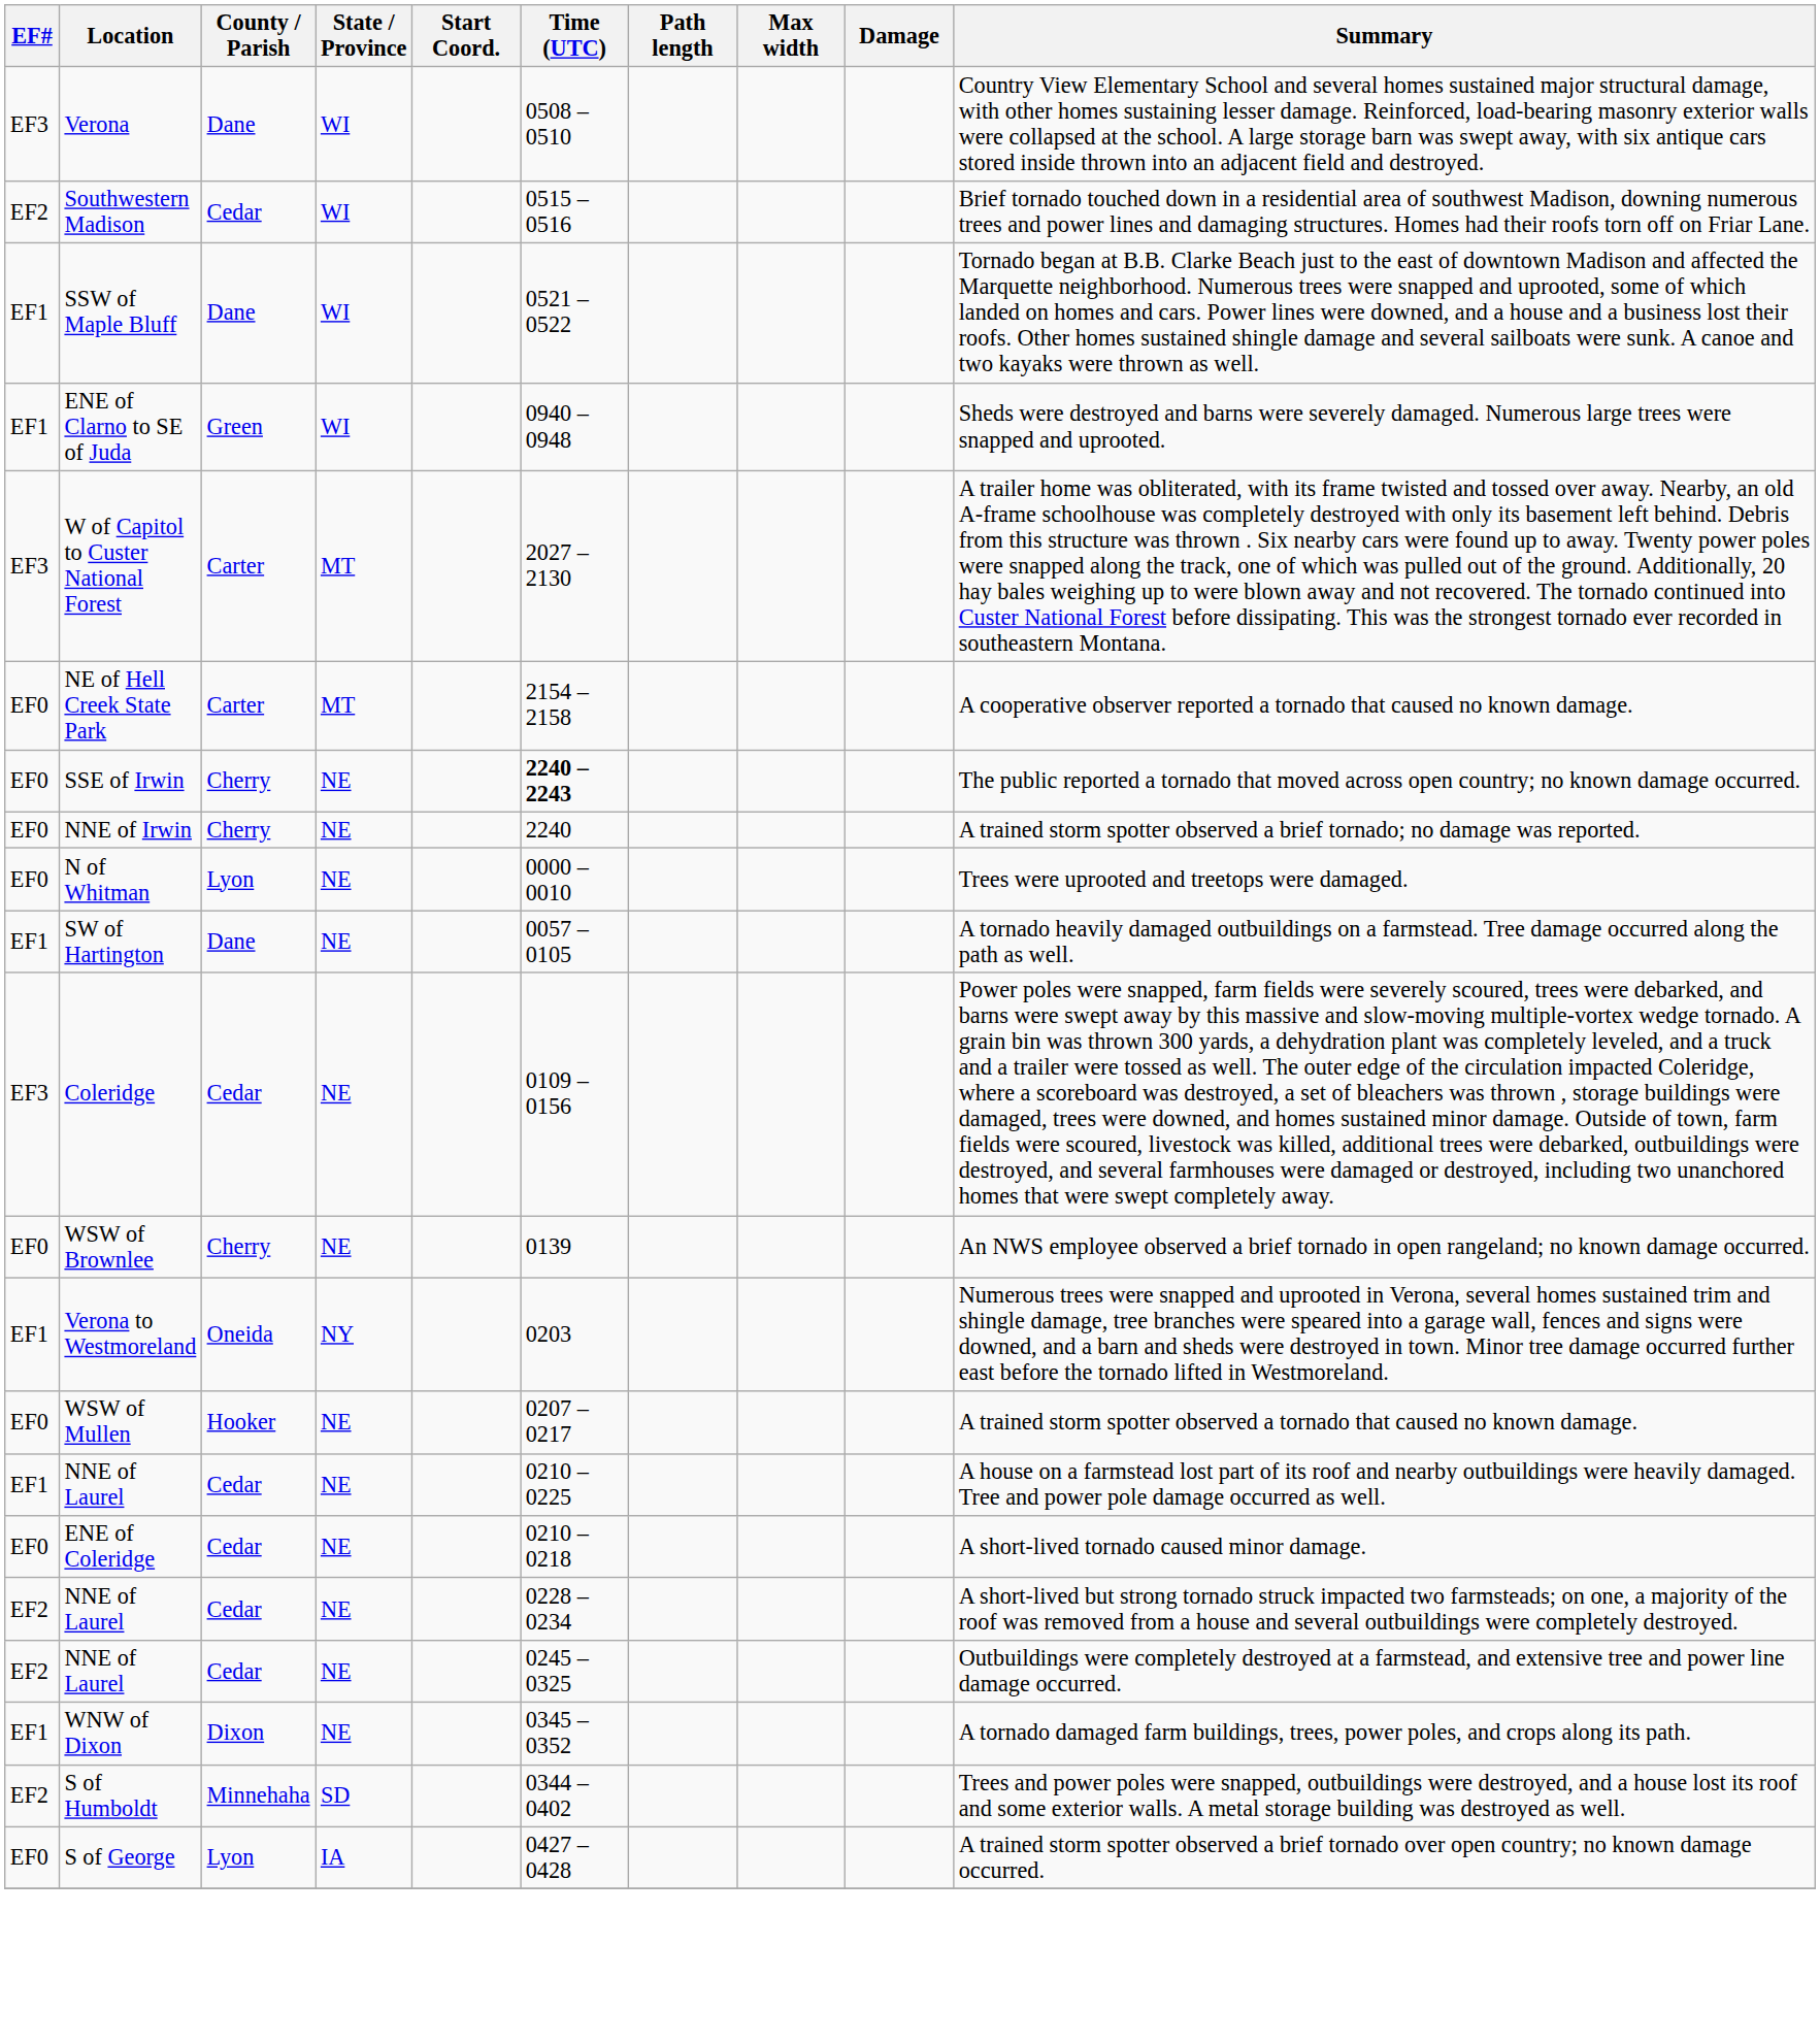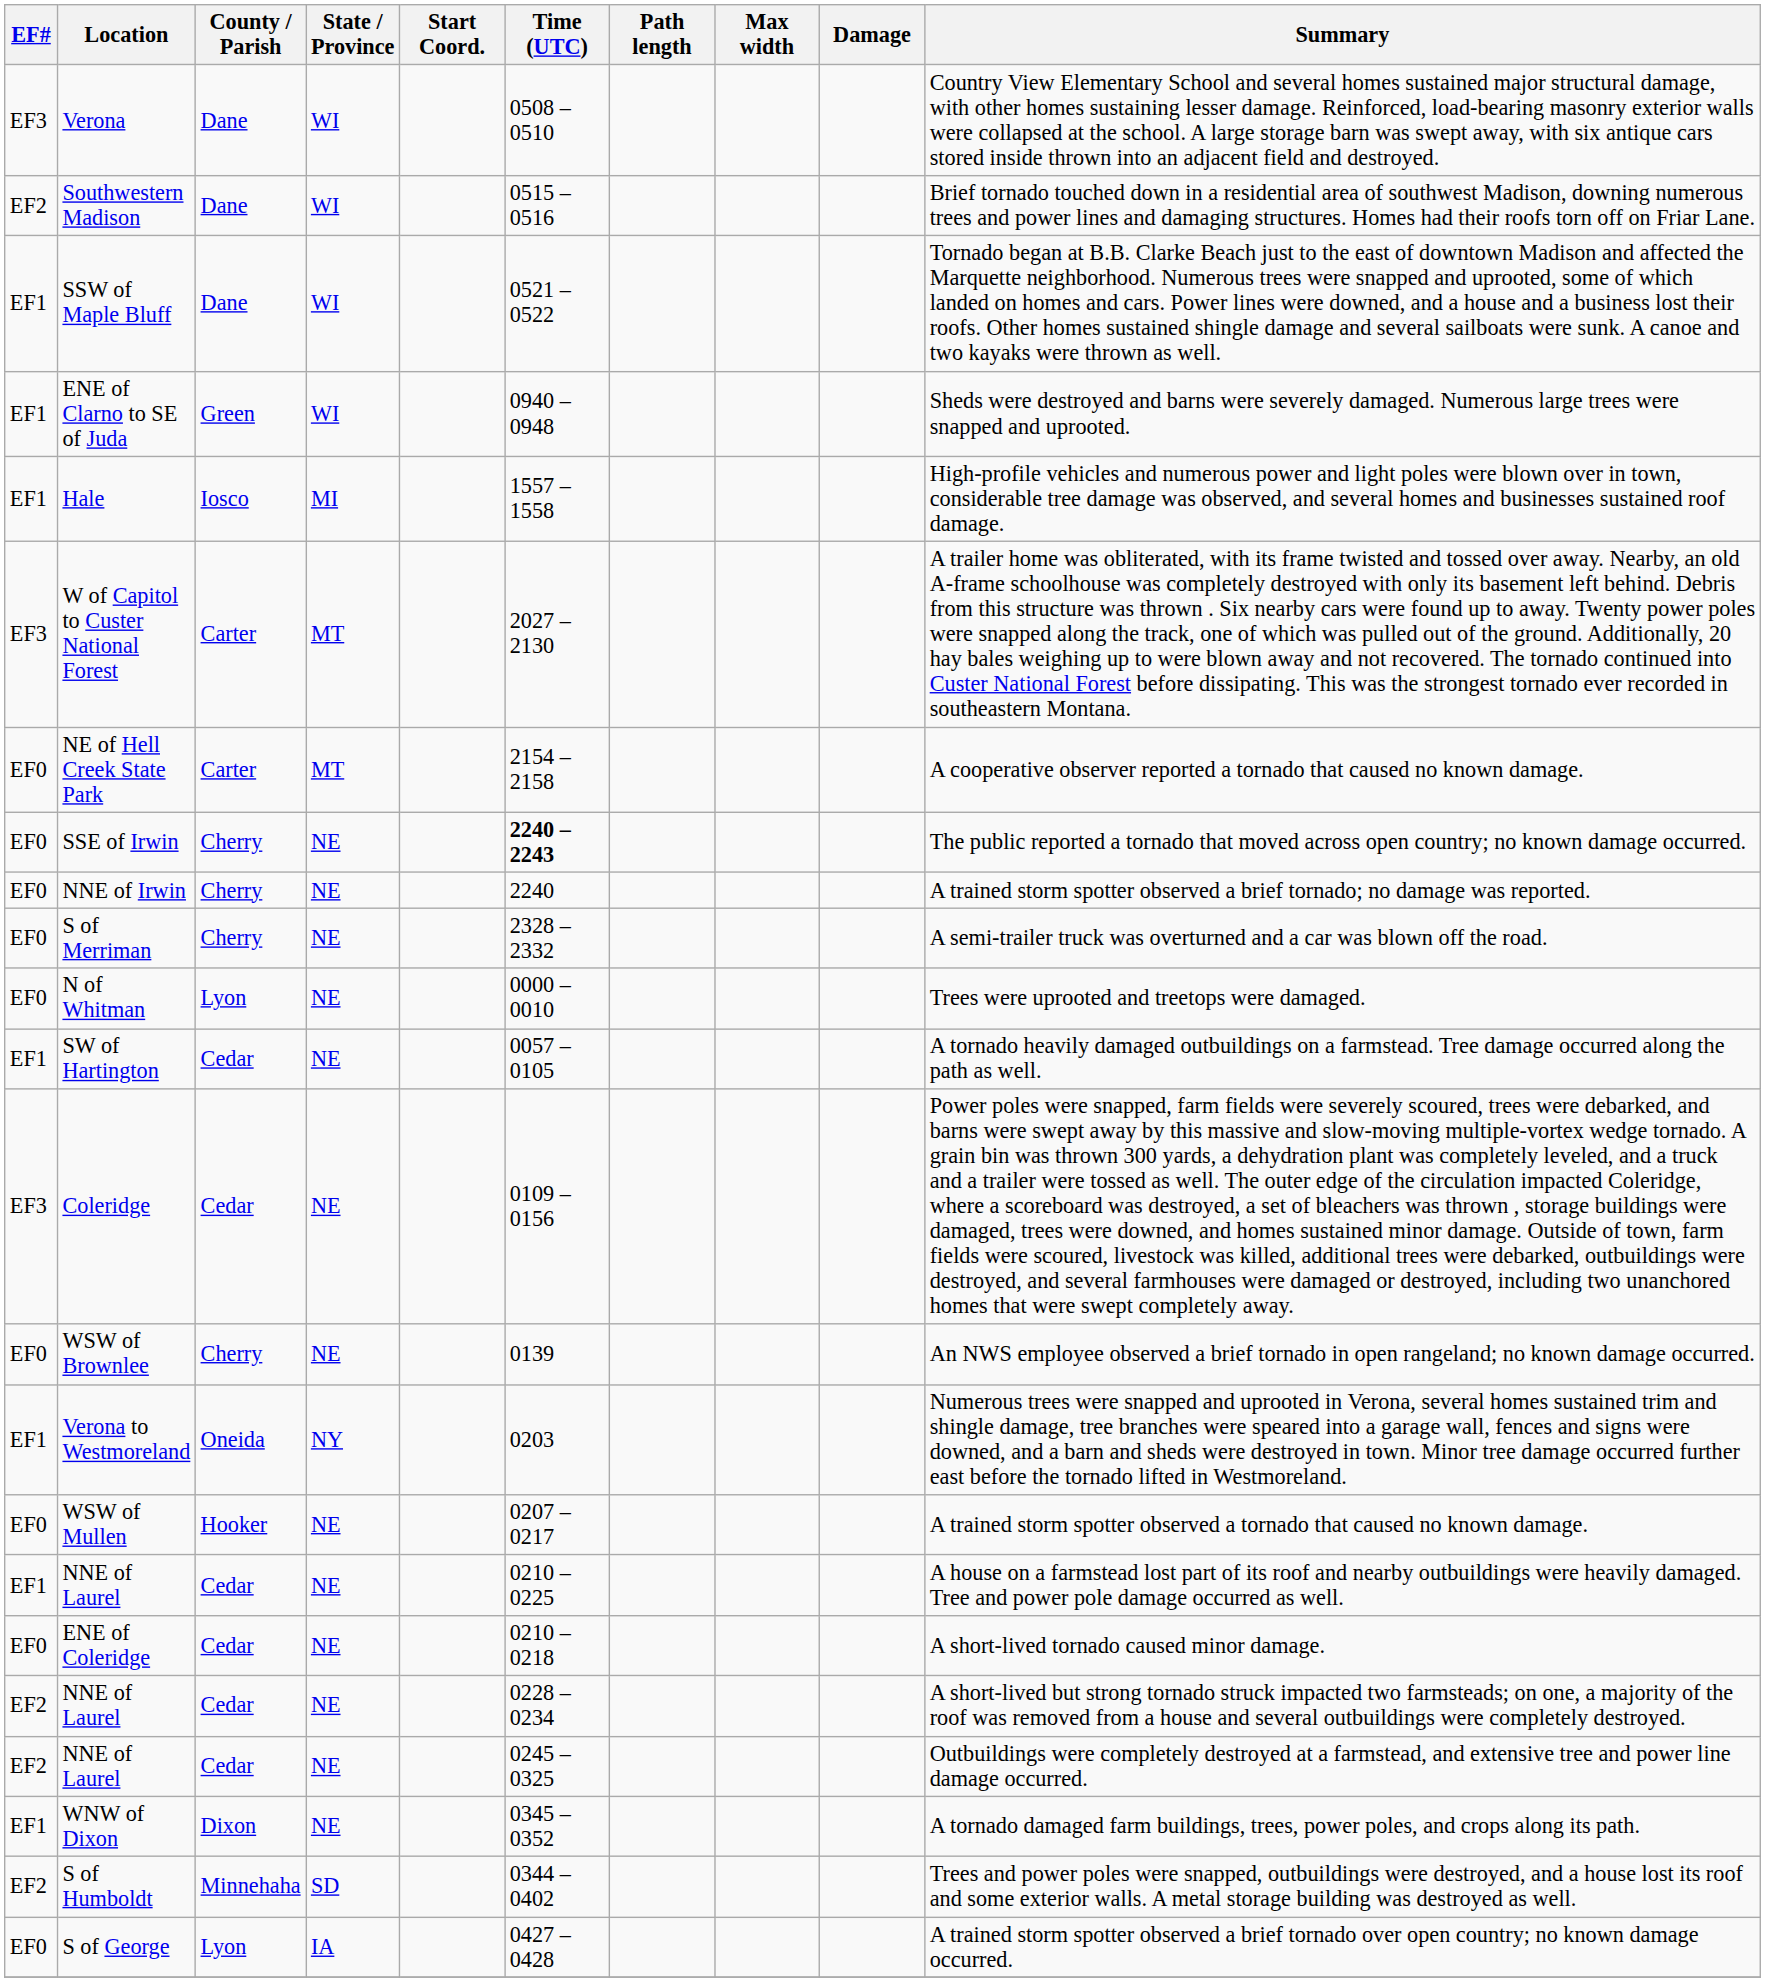Southwestern Madison | County / Parish: Cedar -> Dane
+ row: EF1 | Hale | Iosco | MI | 1557 – 1558 | High-profile vehicles and numerous power and light poles were blown over in town, considerable tree damage was observed, and several homes and businesses sustained roof damage.
+ row: EF0 | S of Merriman | Cherry | NE | 2328 – 2332 | A semi-trailer truck was overturned and a car was blown off the road.
SW of Hartington | County / Parish: Dane -> Cedar
